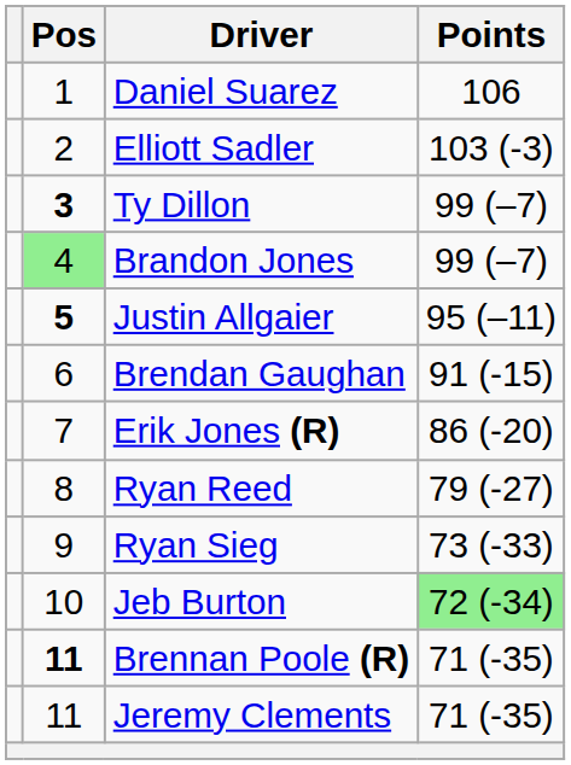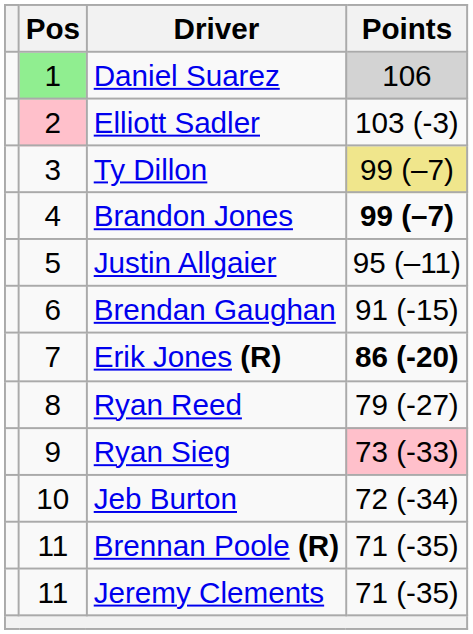Daniel Suarez | Pos: no background -> lightgreen background
Daniel Suarez | Points: no background -> lightgrey background
Elliott Sadler | Pos: no background -> pink background
Ty Dillon | Pos: bold -> normal
Ty Dillon | Points: no background -> khaki background
Brandon Jones | Pos: lightgreen background -> no background
Brandon Jones | Points: normal -> bold
Justin Allgaier | Pos: bold -> normal
Erik Jones (R) | Points: normal -> bold
Ryan Sieg | Points: no background -> pink background
Jeb Burton | Points: lightgreen background -> no background
Brennan Poole (R) | Pos: bold -> normal
